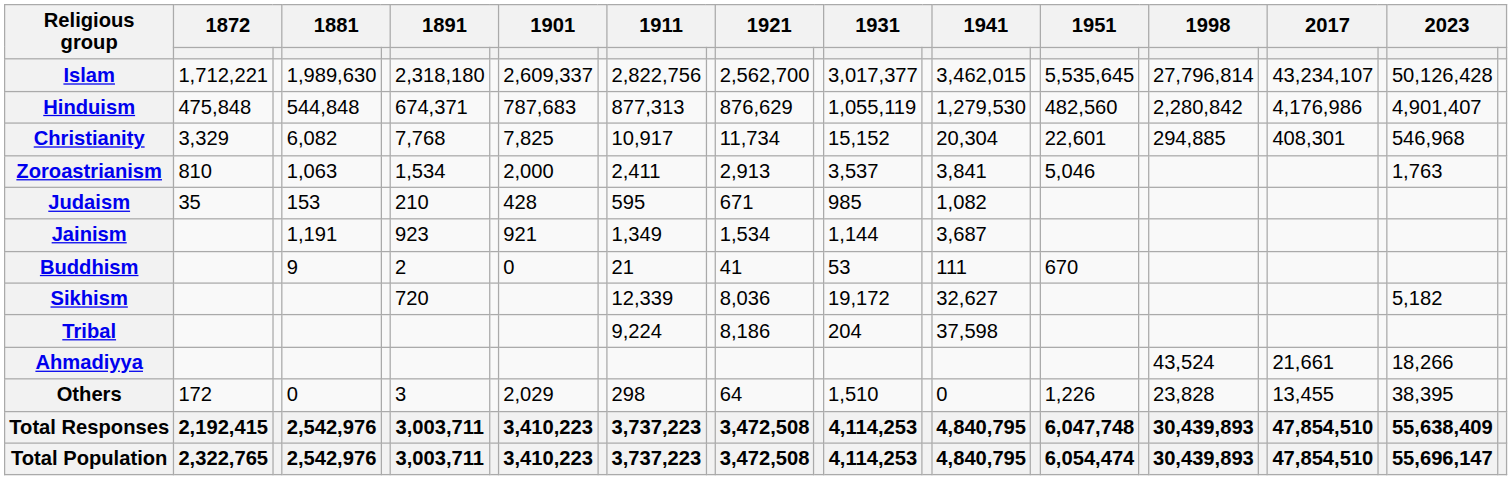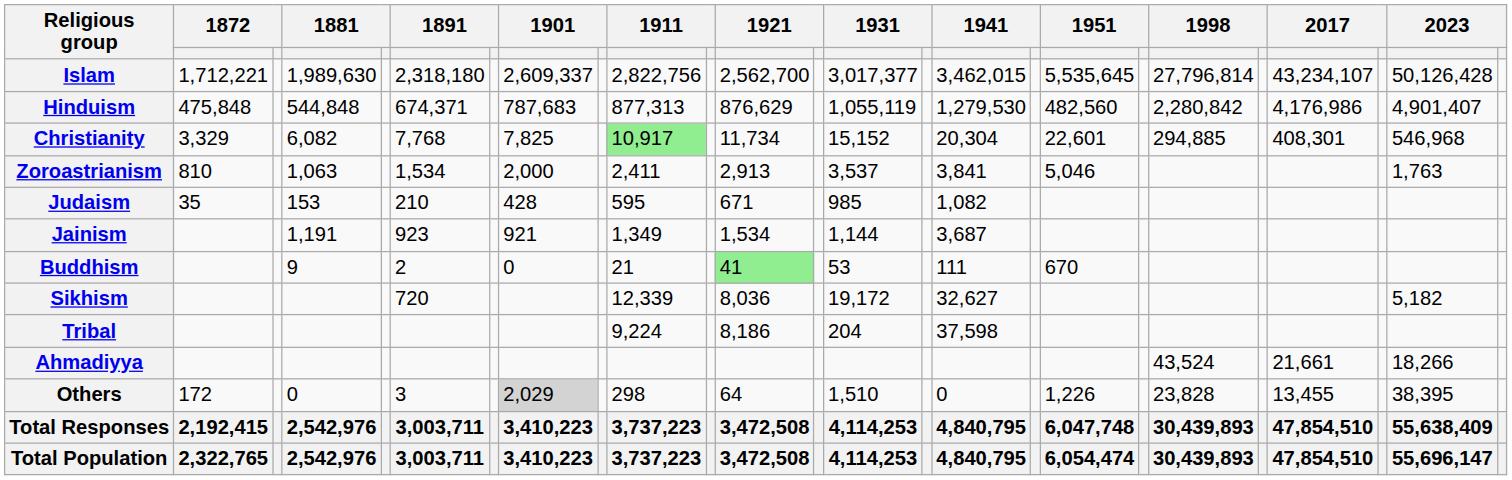Christianity | column 10: no background -> lightgreen background
Buddhism | column 12: no background -> lightgreen background
Others | column 8: no background -> lightgrey background
